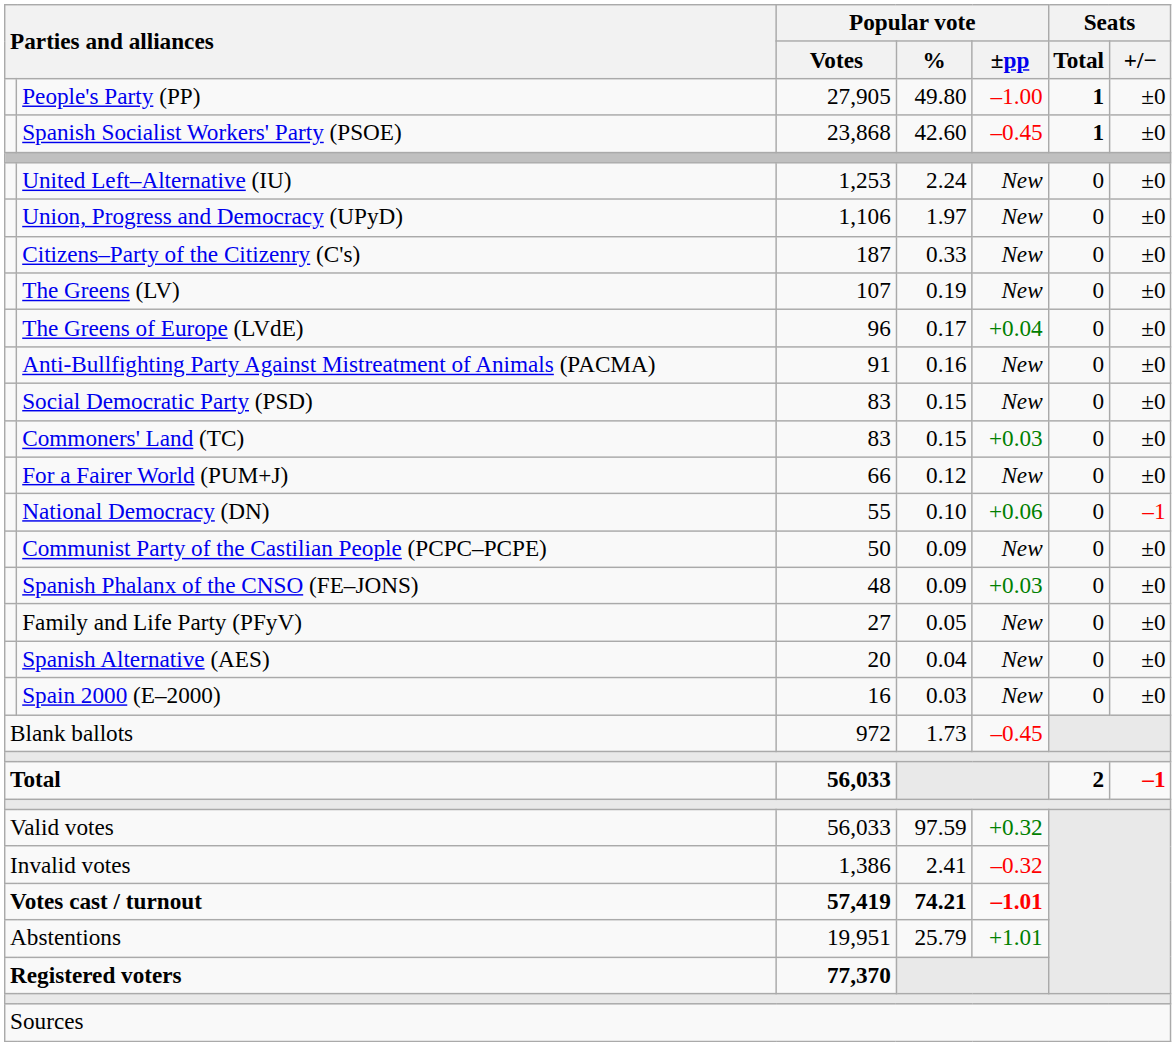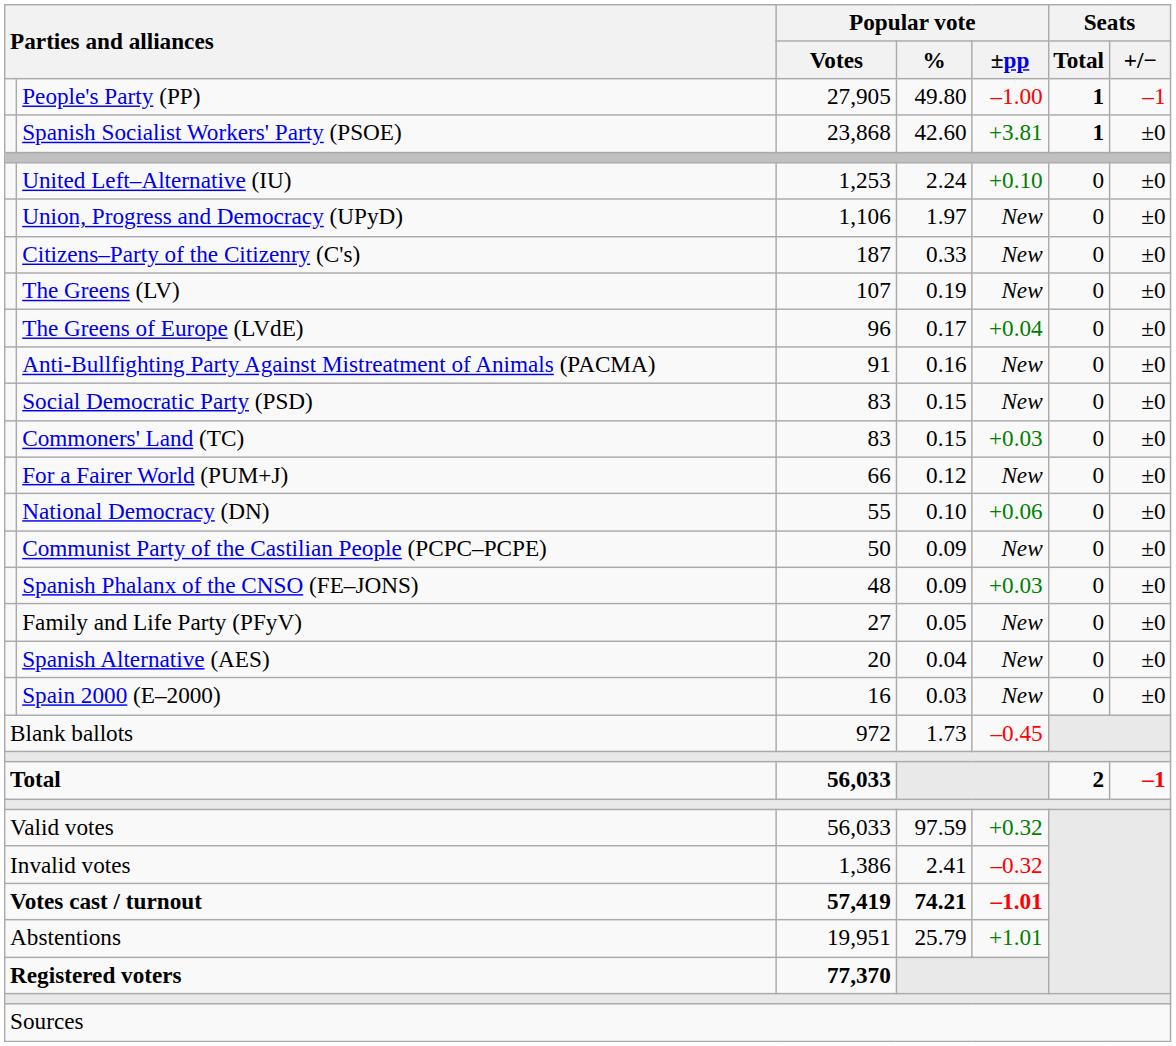People's Party (PP) | Seats / +/−: ±0 -> –1
Spanish Socialist Workers' Party (PSOE) | Popular vote / ±pp: –0.45 -> +3.81
United Left–Alternative (IU) | Popular vote / ±pp: New -> +0.10
National Democracy (DN) | Seats / +/−: –1 -> ±0
